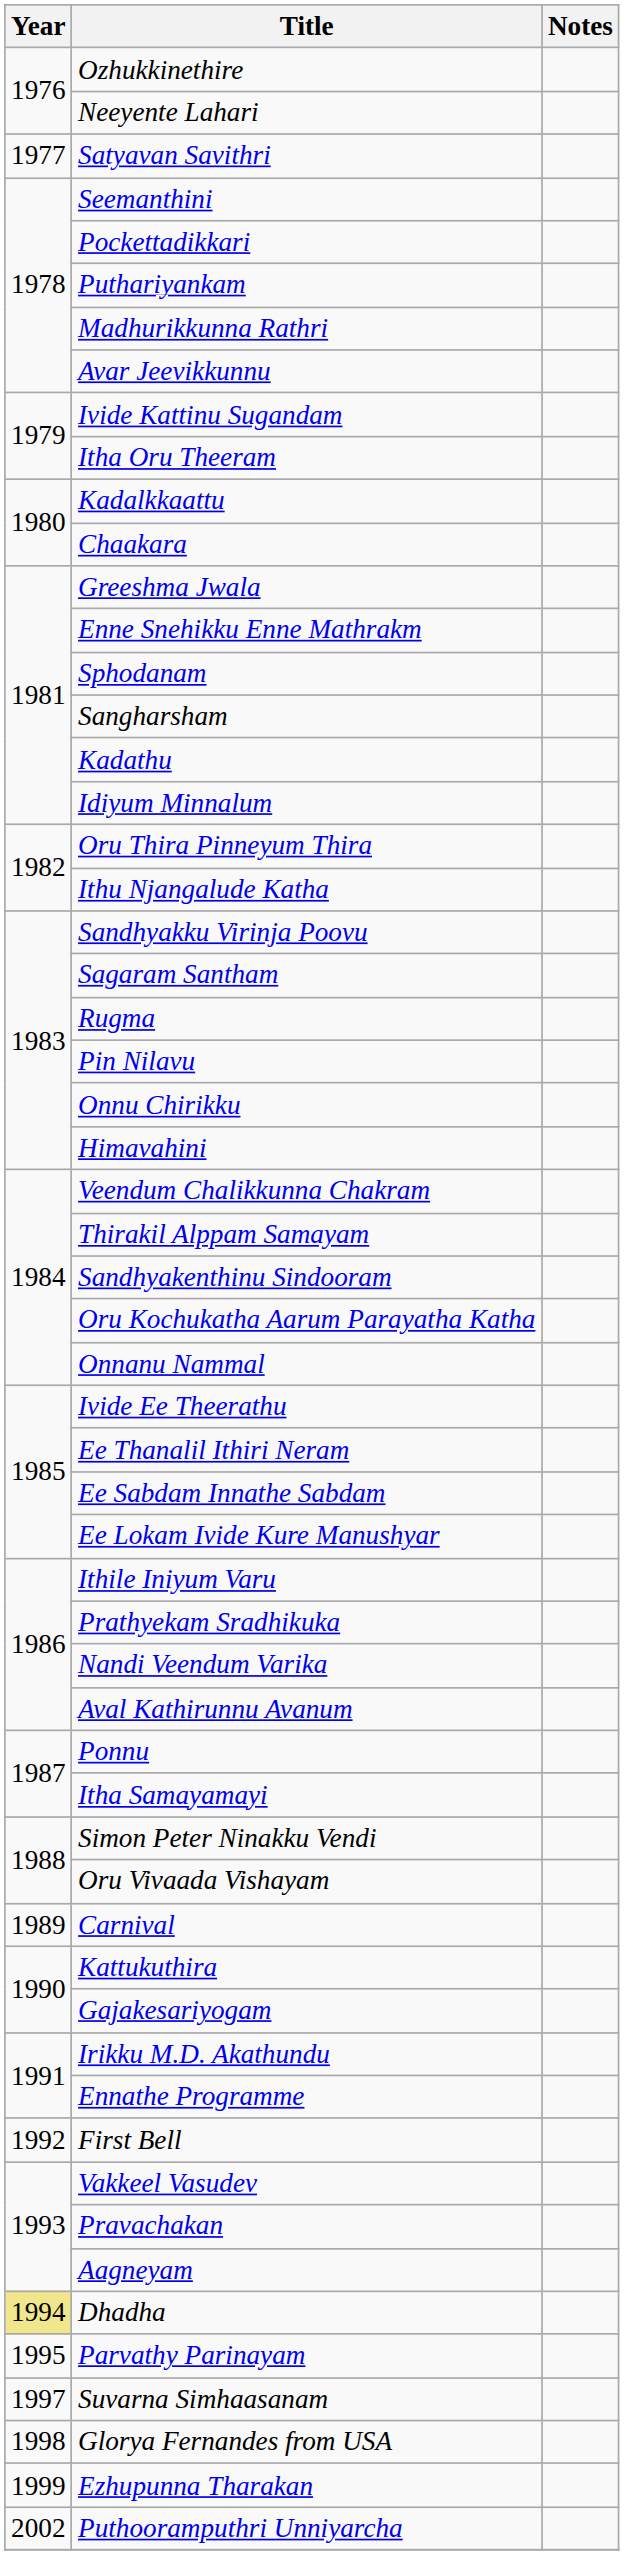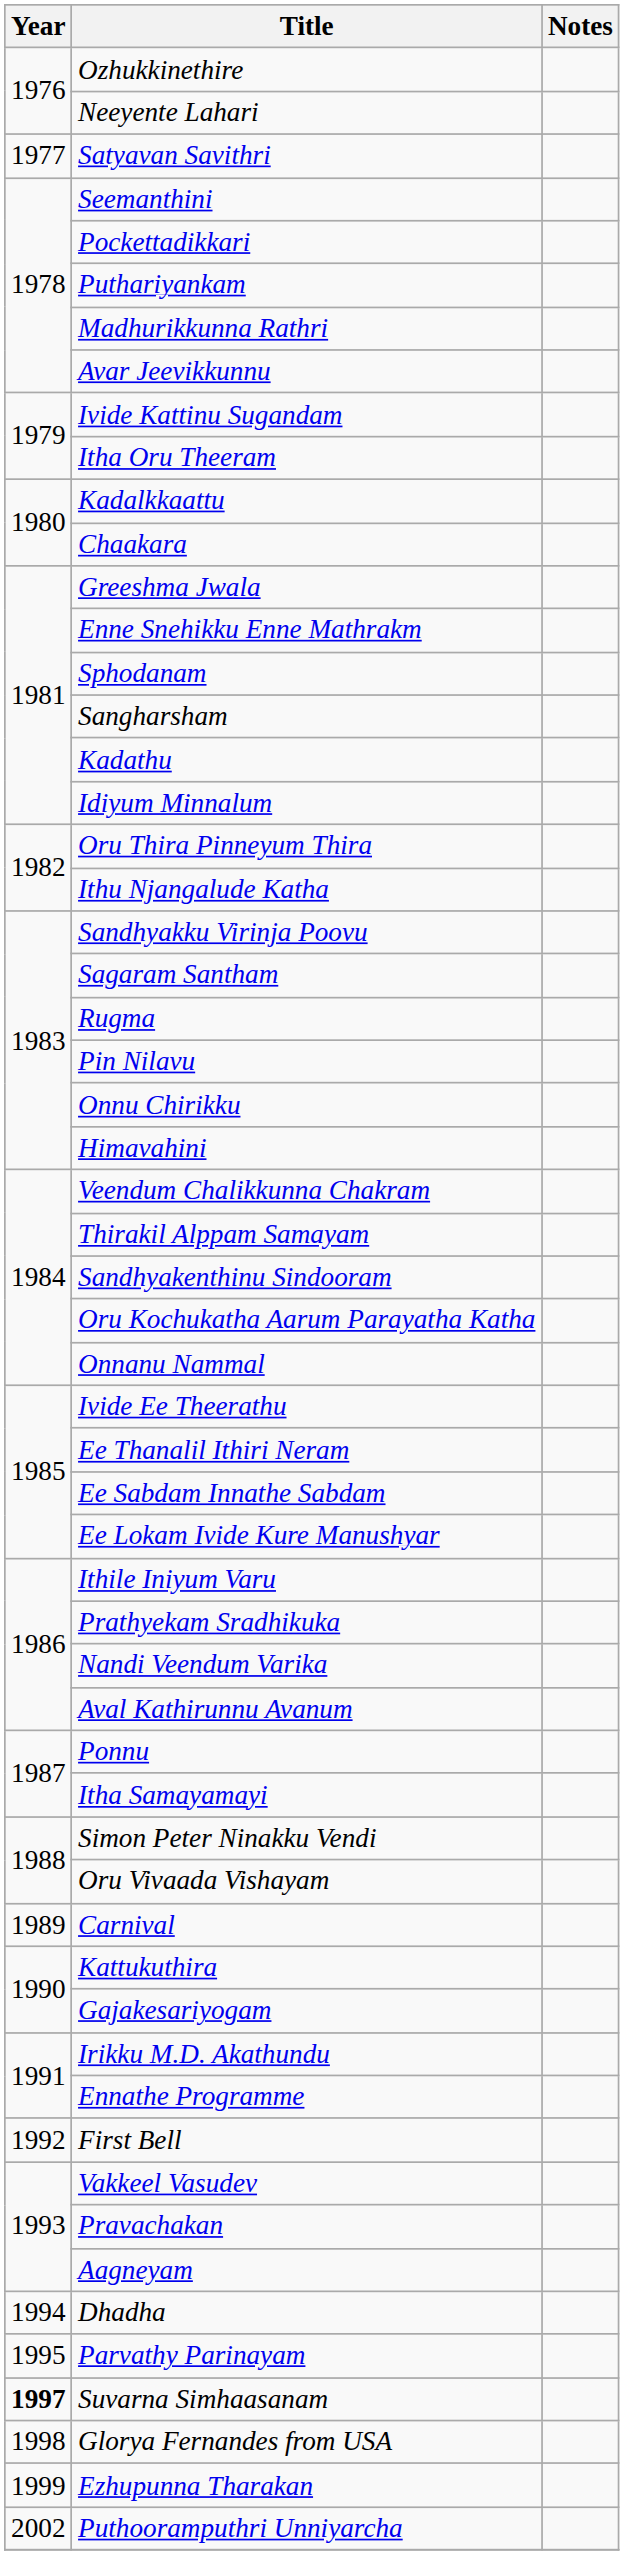Dhadha | Year: khaki background -> no background
Suvarna Simhaasanam | Year: normal -> bold
